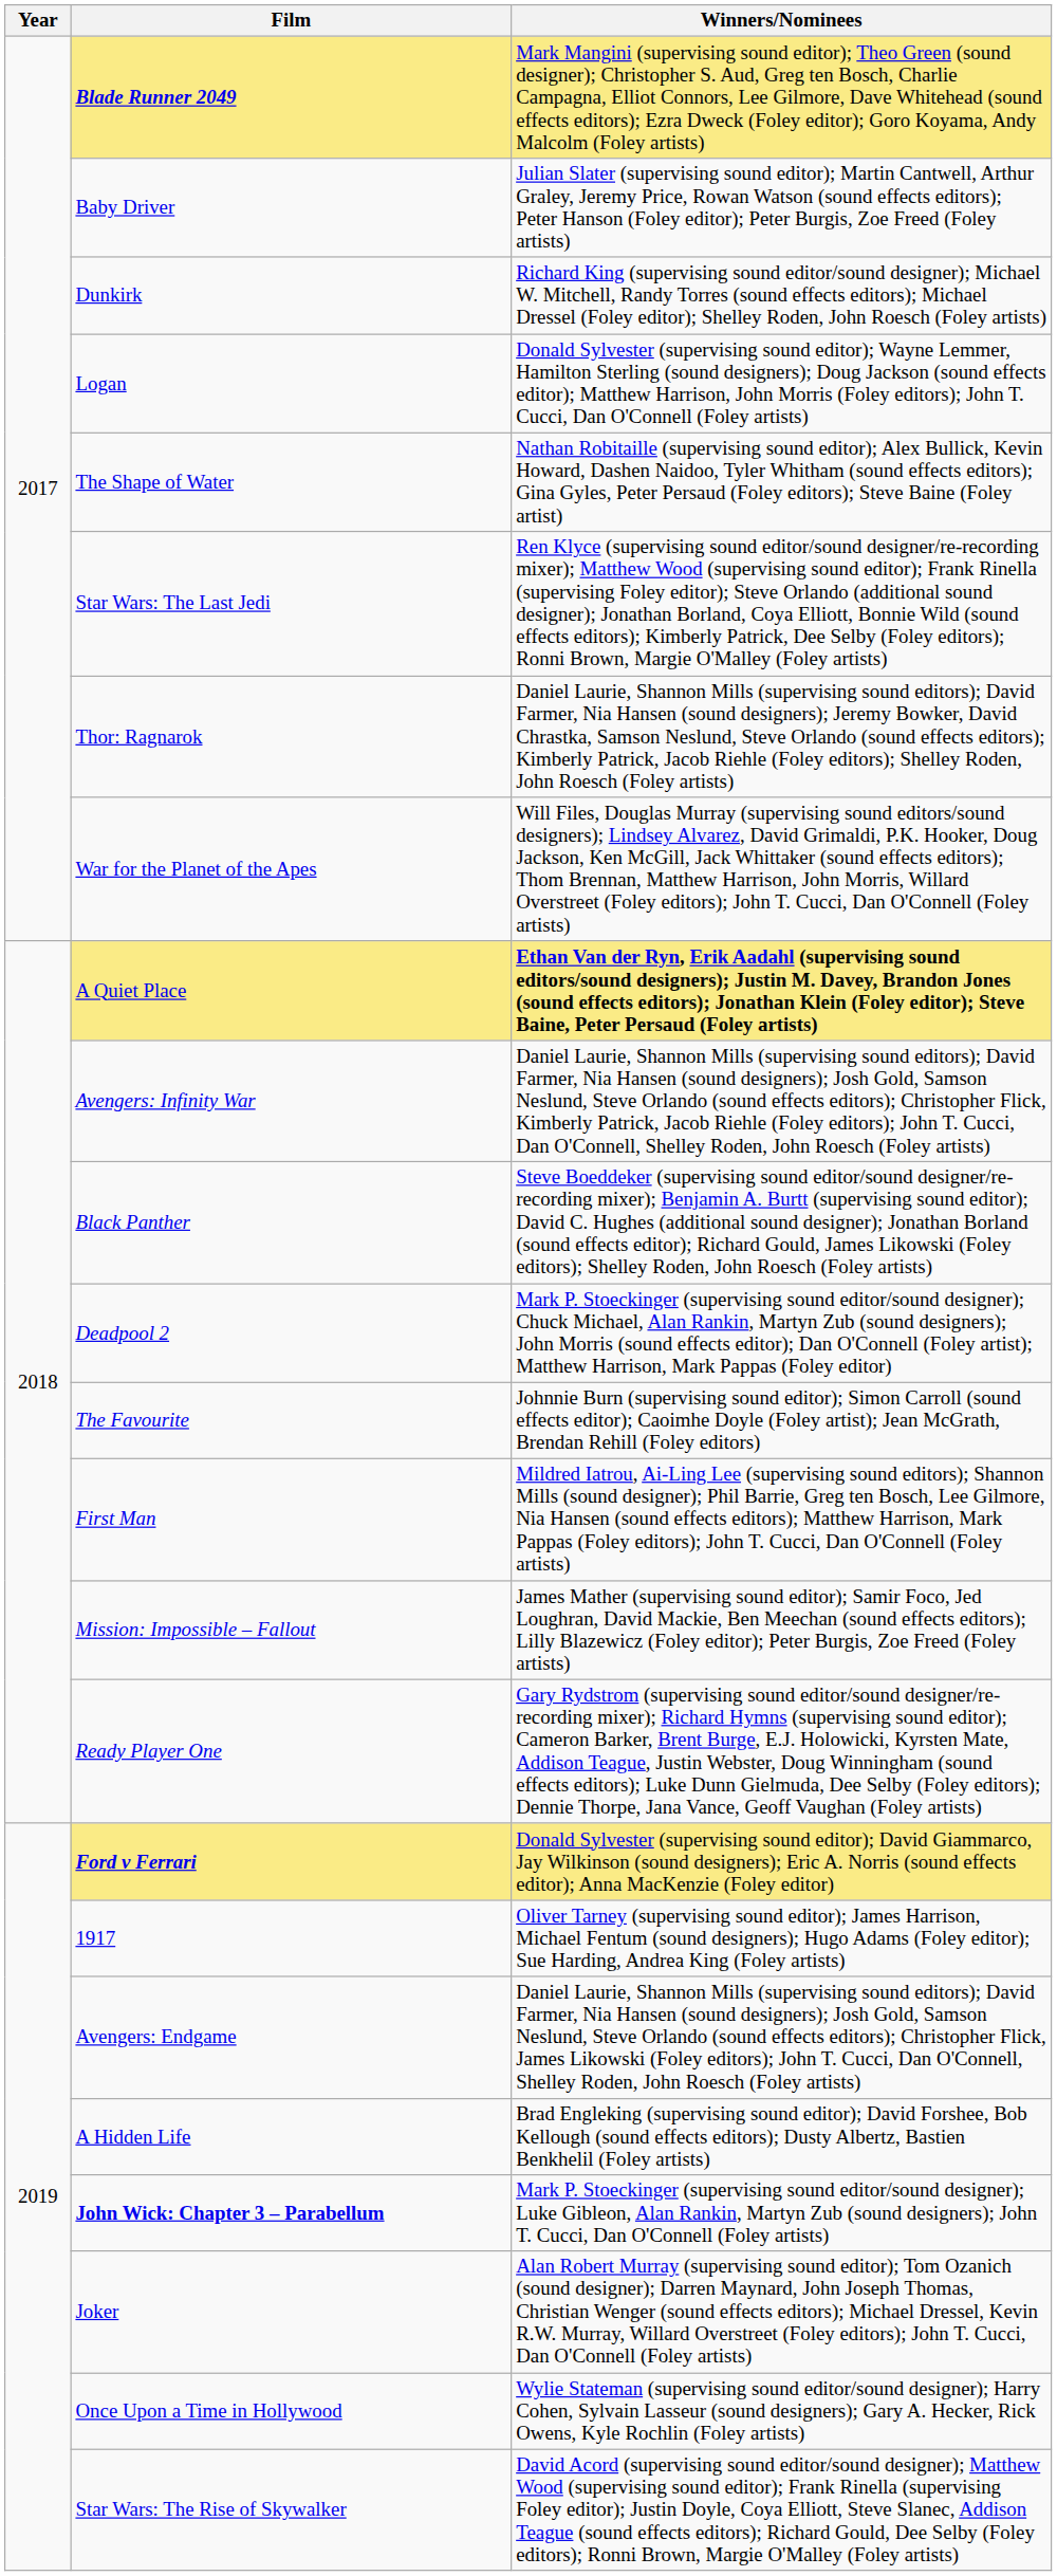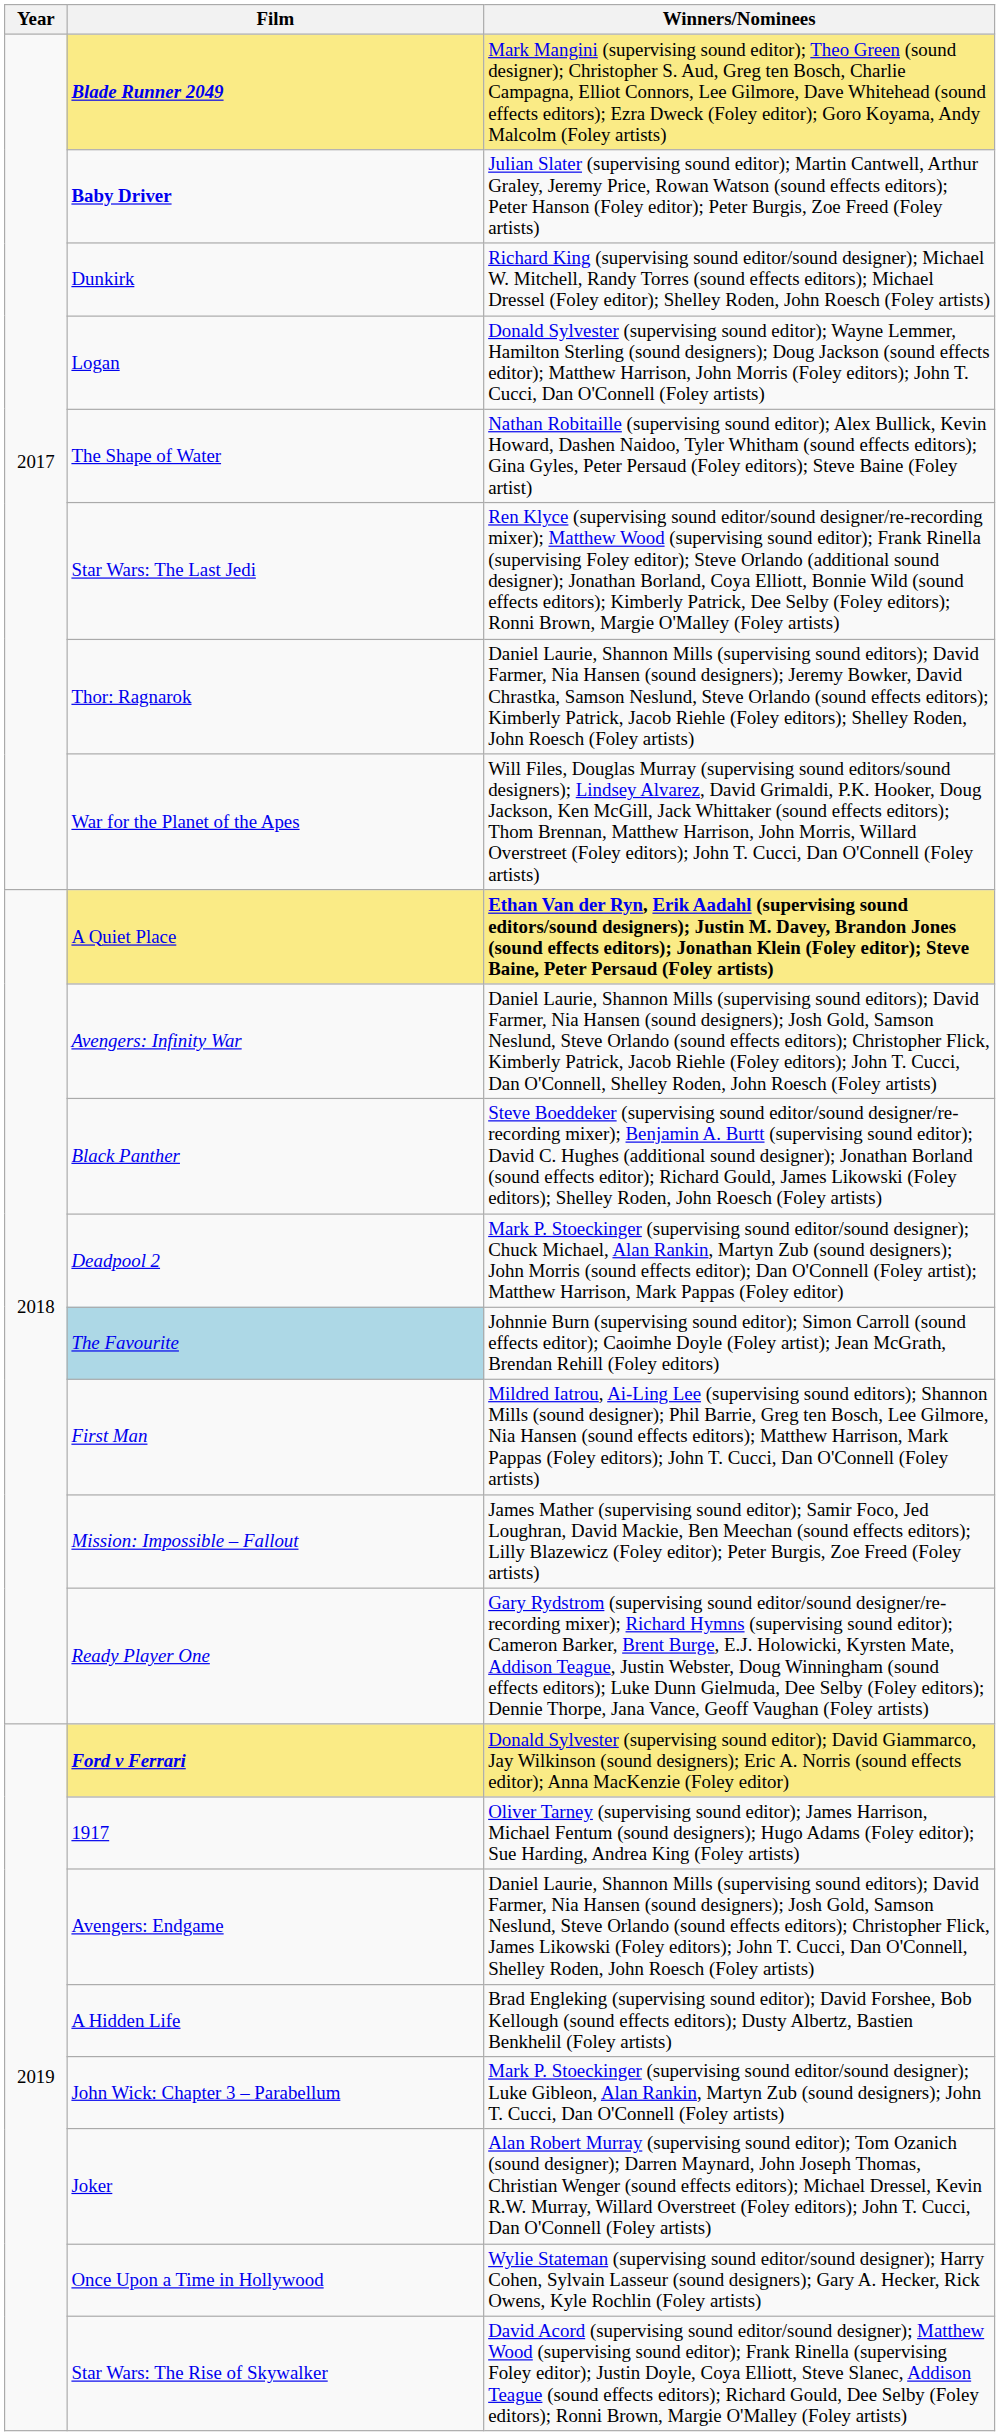Baby Driver | Film: normal -> bold
The Favourite | Film: no background -> lightblue background
John Wick: Chapter 3 – Parabellum | Film: bold -> normal
